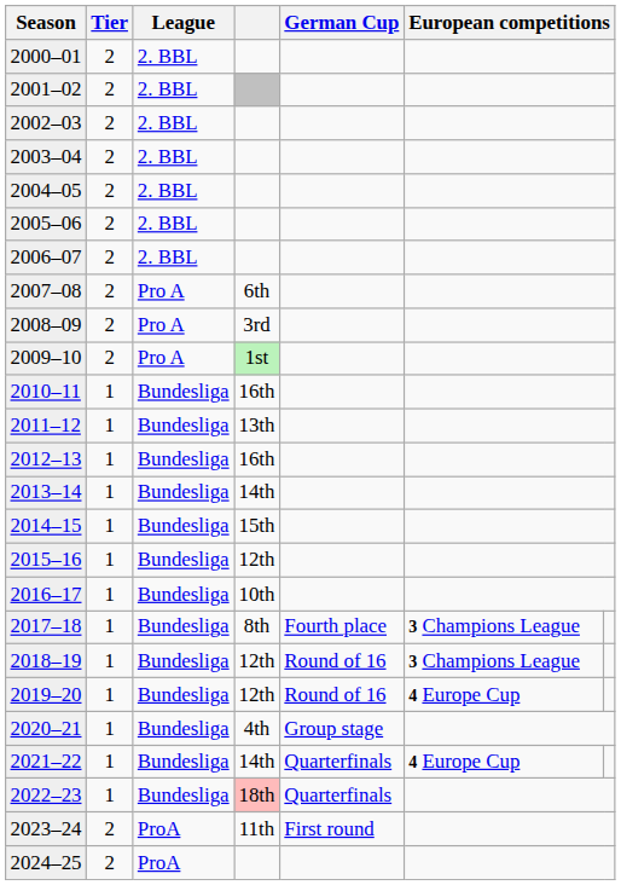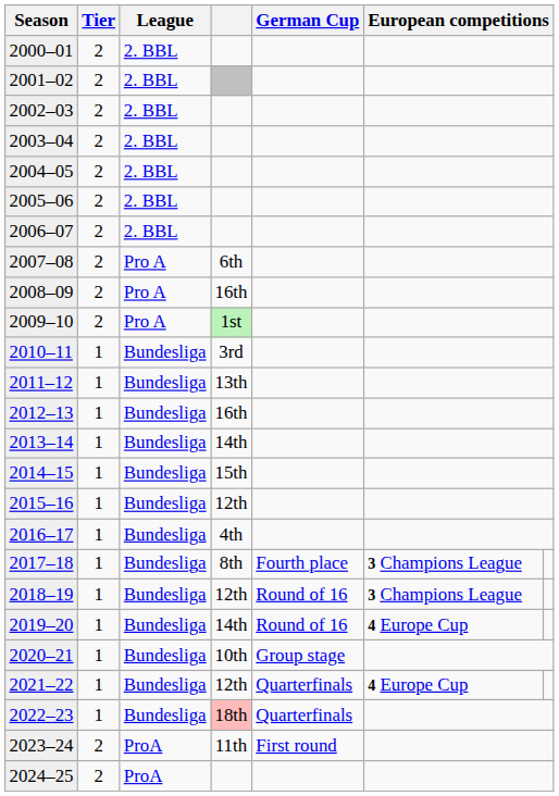2008–09 | column 4: 3rd -> 16th
2010–11 | column 4: 16th -> 3rd
2016–17 | column 4: 10th -> 4th
2019–20 | column 4: 12th -> 14th
2020–21 | column 4: 4th -> 10th
2021–22 | column 4: 14th -> 12th
